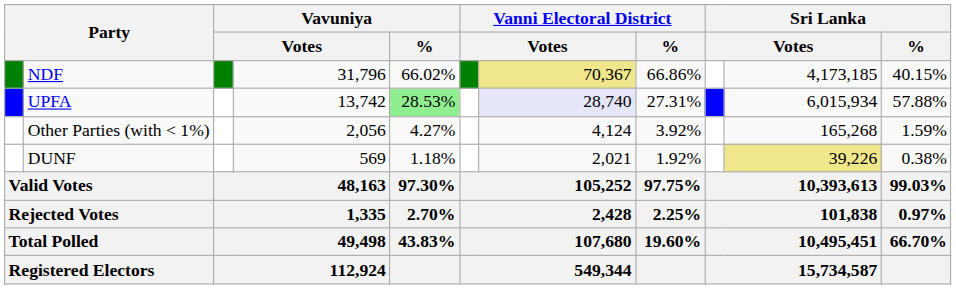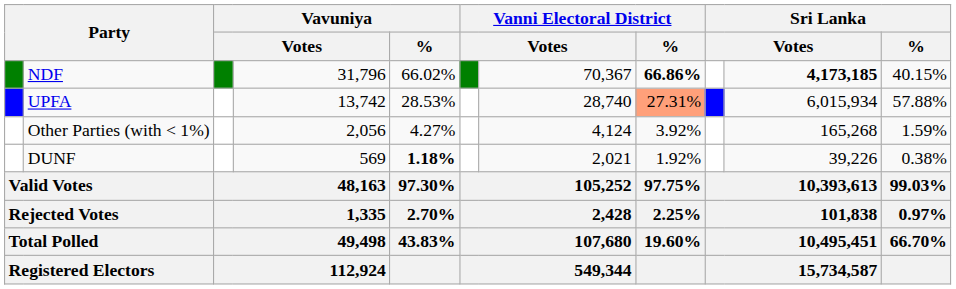NDF | column 7: khaki background -> no background
NDF | Vanni Electoral District / %: normal -> bold
NDF | column 10: normal -> bold
UPFA | Vavuniya / %: lightgreen background -> no background
UPFA | column 7: lavender background -> no background
UPFA | Vanni Electoral District / %: no background -> lightsalmon background
DUNF | Vavuniya / %: normal -> bold
DUNF | column 10: khaki background -> no background
